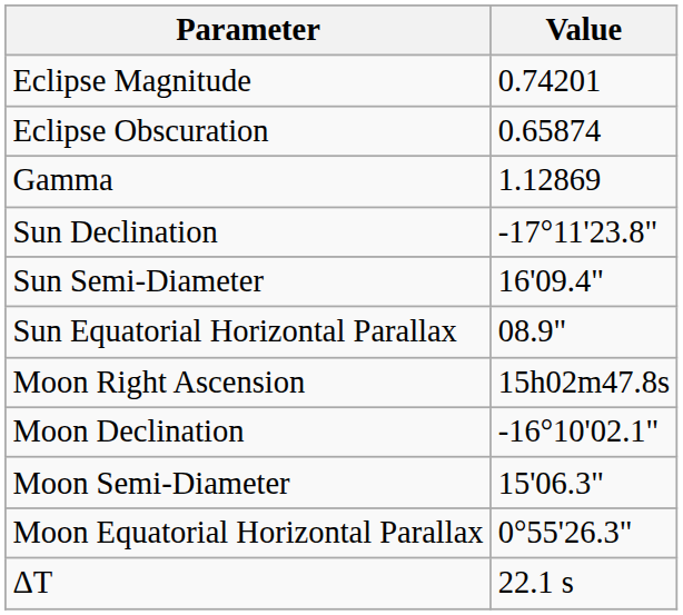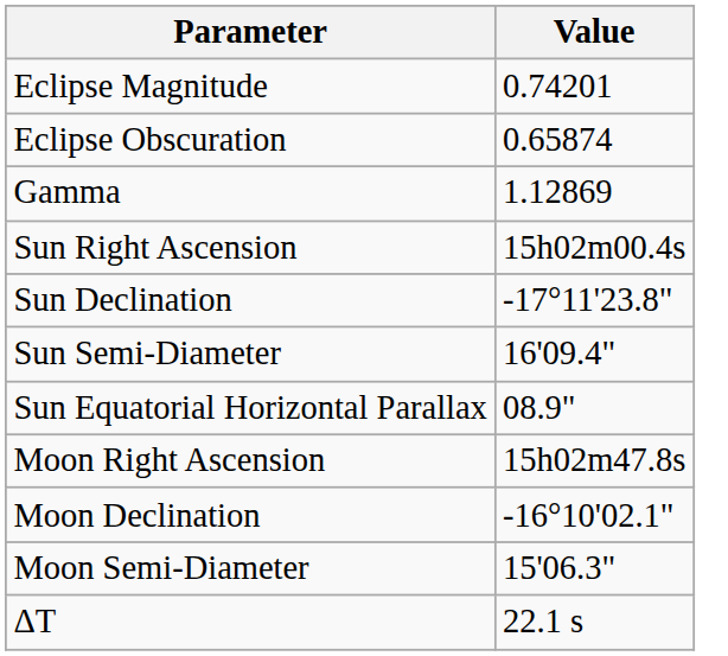+ row: Sun Right Ascension | 15h02m00.4s
- row: Moon Equatorial Horizontal Parallax | 0°55'26.3"
